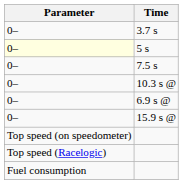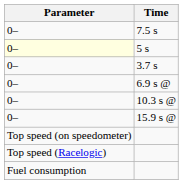row 2 | Time: 3.7 s -> 7.5 s
row 4 | Time: 7.5 s -> 3.7 s
row 5 | Time: 10.3 s @ -> 6.9 s @
row 6 | Time: 6.9 s @ -> 10.3 s @
